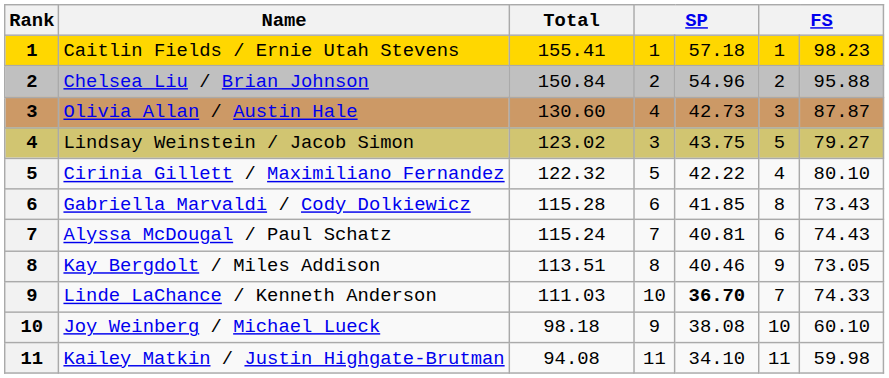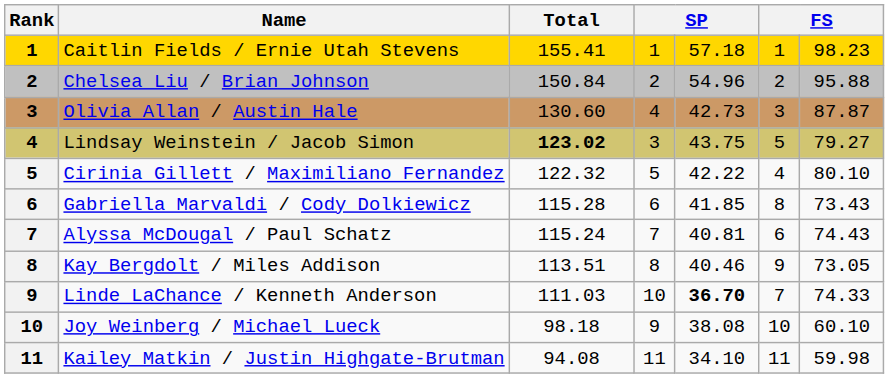Lindsay Weinstein / Jacob Simon | Total: normal -> bold
